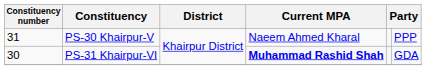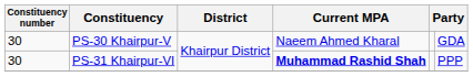PS-30 Khairpur-V | Constituency number: 31 -> 30
PS-30 Khairpur-V | column 6: PPP -> GDA
PS-31 Khairpur-VI | column 6: GDA -> PPP
